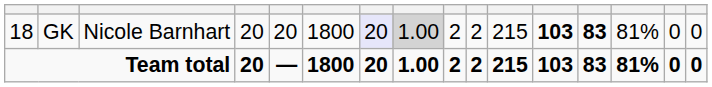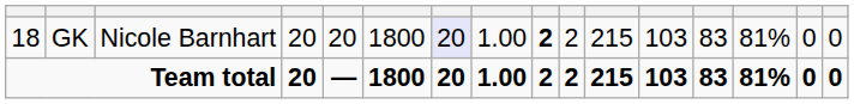18 | column 8: lightgrey background -> no background
18 | column 9: normal -> bold
18 | column 12: bold -> normal
18 | column 13: bold -> normal
